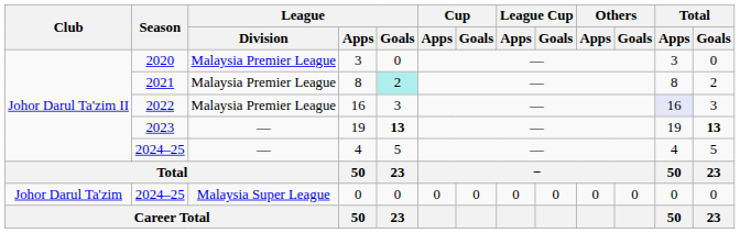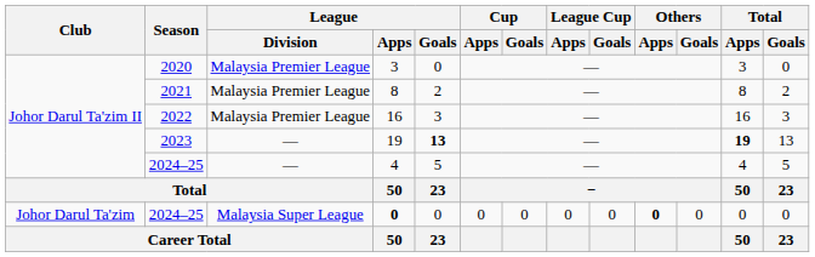row 4 | League / Goals: paleturquoise background -> no background
row 5 | Total / Apps: lavender background -> no background
row 6 | Total / Apps: normal -> bold
row 6 | Total / Goals: bold -> normal
row 9 | League / Apps: normal -> bold
row 9 | Others / Apps: normal -> bold
